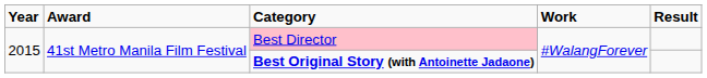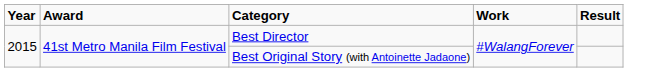Best Director | Category: pink background -> no background
Best Original Story (with Antoinette Jadaone) | Category: bold -> normal
